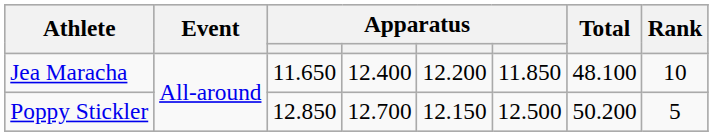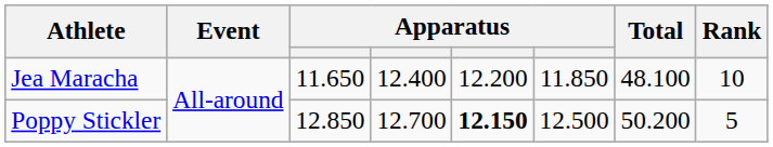row 4 | column 5: normal -> bold
